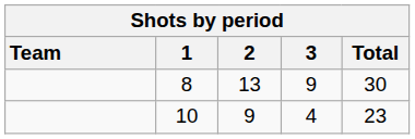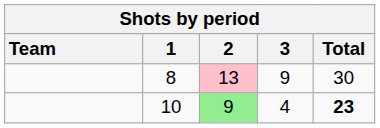8 | 2: no background -> pink background
10 | 2: no background -> lightgreen background
10 | Total: normal -> bold
